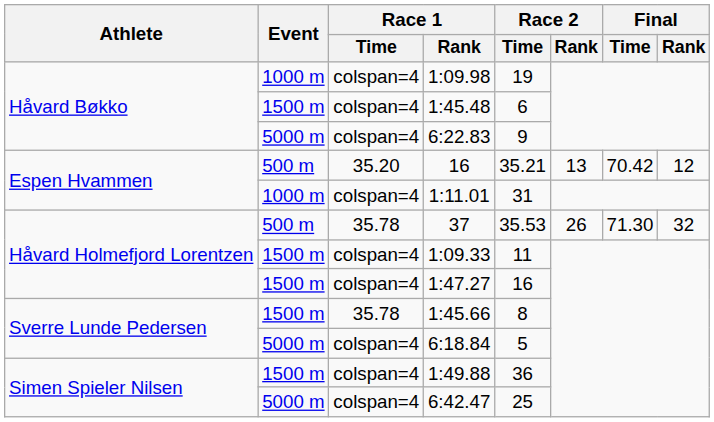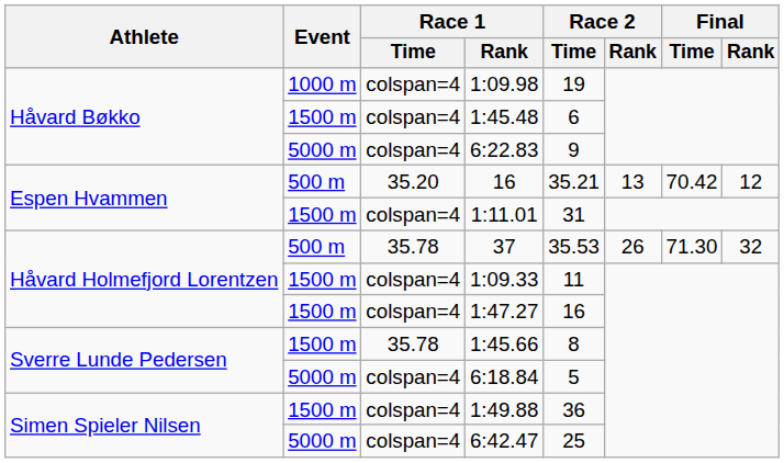1:11.01 | Event: 1000 m -> 1500 m
